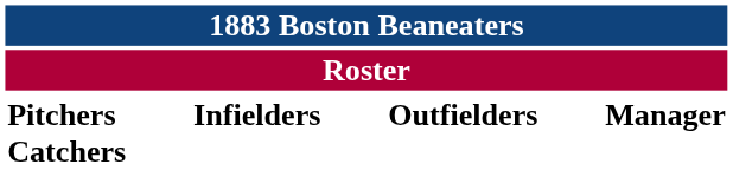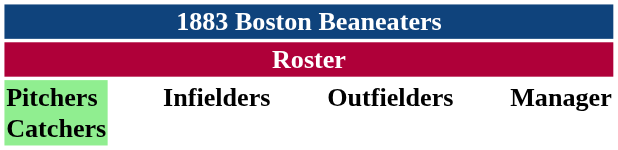Pitchers Catchers | column 1: no background -> lightgreen background
